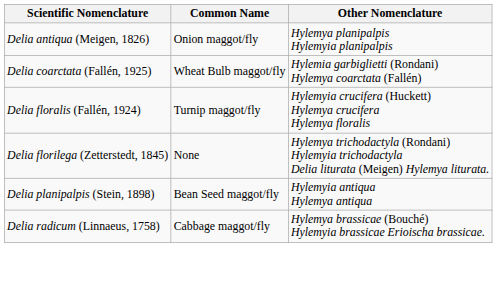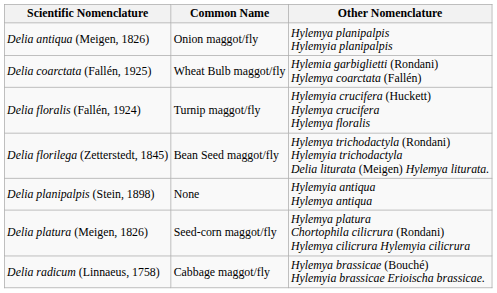Delia florilega (Zetterstedt, 1845) | Common Name: None -> Bean Seed maggot/fly
Delia planipalpis (Stein, 1898) | Common Name: Bean Seed maggot/fly -> None
+ row: Delia platura (Meigen, 1826) | Seed-corn maggot/fly | Hylemya platura Chortophila cilicrura (Rondani) Hylemya cilicrura Hylemyia cilicrura
